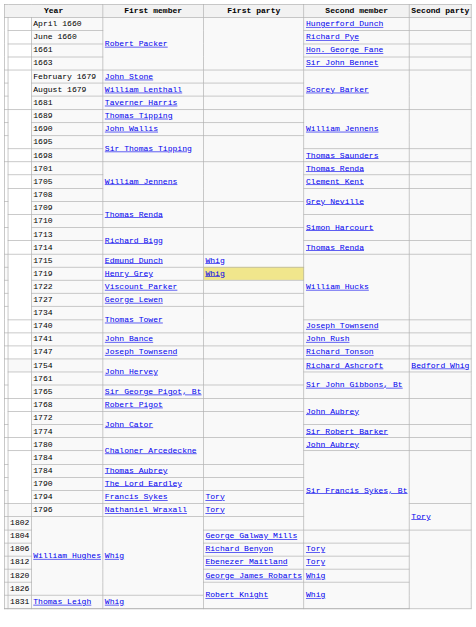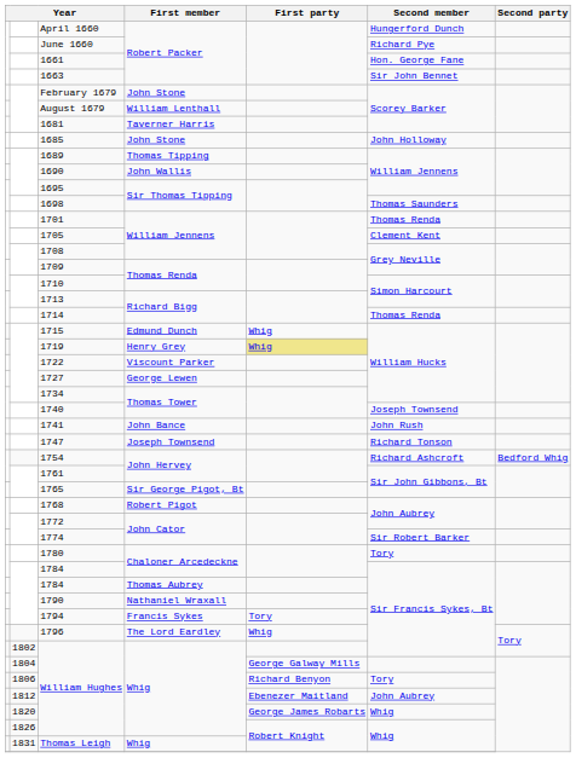+ row: 1685 | John Stone | John Holloway
1780 | Second member: John Aubrey -> Tory
1790 | First member: The Lord Eardley -> Nathaniel Wraxall
1796 | First member: Nathaniel Wraxall -> The Lord Eardley
1796 | First party: Tory -> Whig
1812 / William Hughes | Second member: Tory -> John Aubrey
